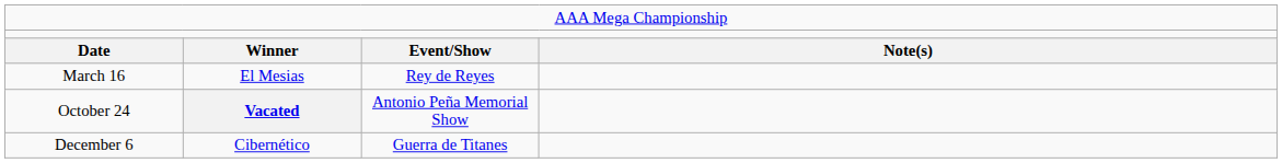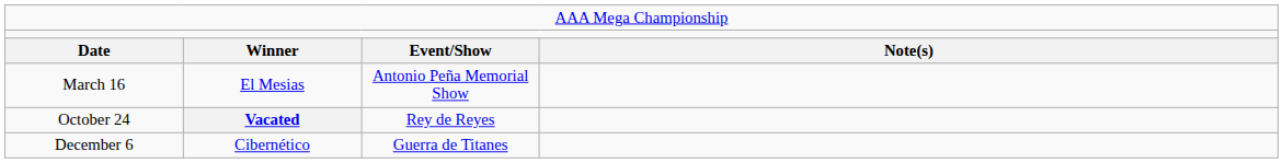March 16 | column 3: Rey de Reyes -> Antonio Peña Memorial Show
October 24 | column 3: Antonio Peña Memorial Show -> Rey de Reyes
